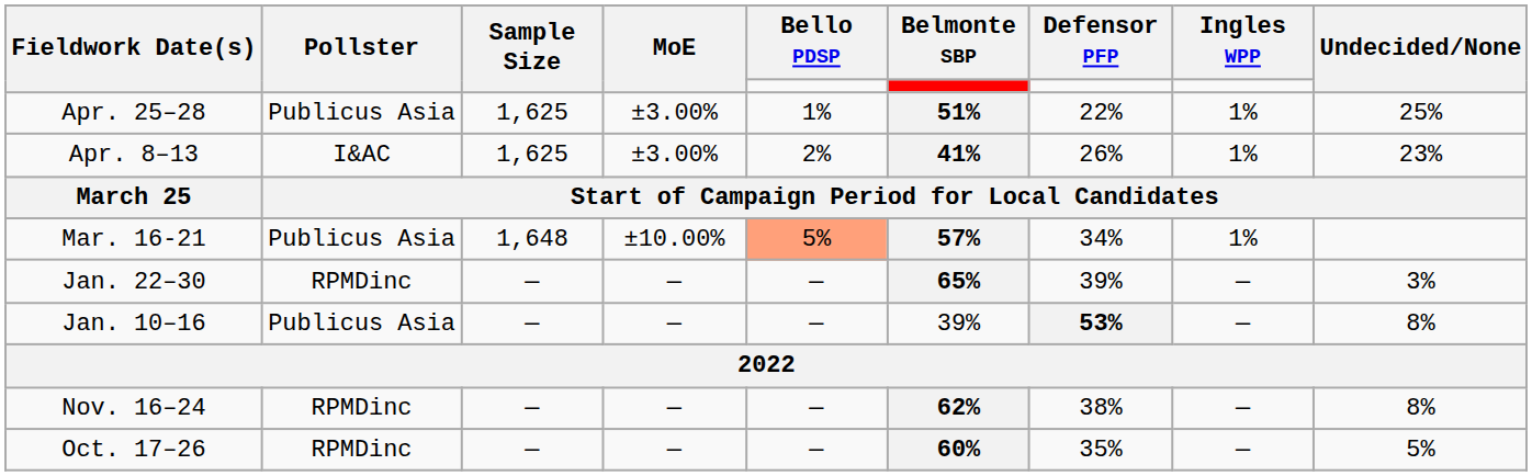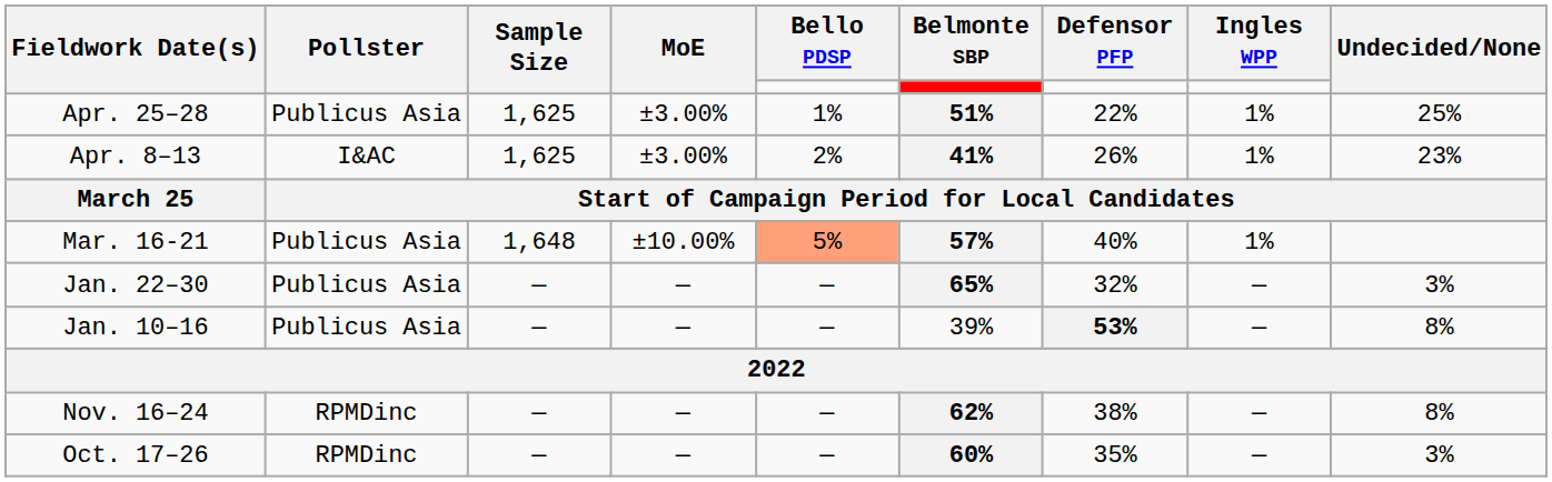Mar. 16-21 | Defensor PFP: 34% -> 40%
Jan. 22–30 | Pollster: RPMDinc -> Publicus Asia
Jan. 22–30 | Defensor PFP: 39% -> 32%
Oct. 17–26 | Undecided/None: 5% -> 3%
